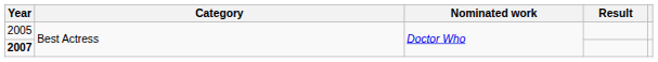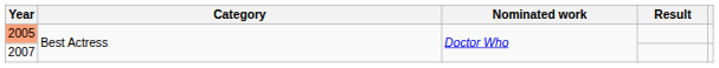2005 | Year: no background -> lightsalmon background
2007 | Year: bold -> normal
